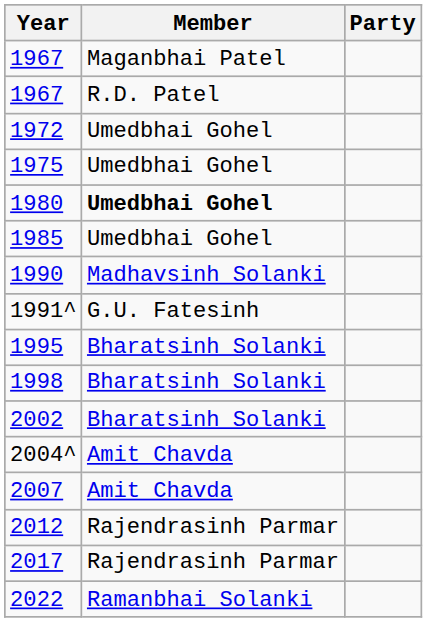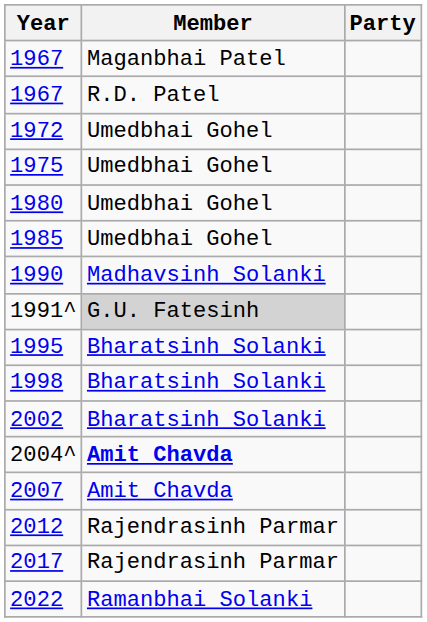1980 | Member: bold -> normal
1991^ | Member: no background -> lightgrey background
2004^ | Member: normal -> bold
